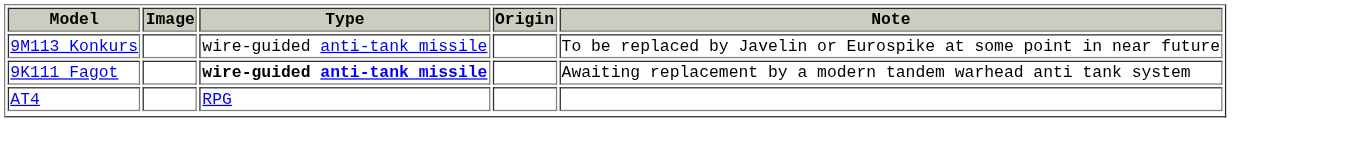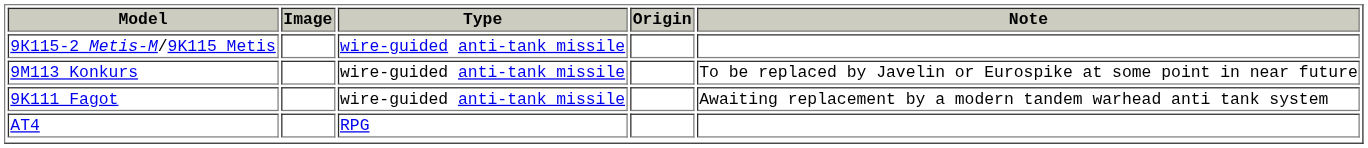+ row: 9К115-2 Metis-M/9K115 Metis | wire-guided anti-tank missile
9K111 Fagot | Type: bold -> normal
